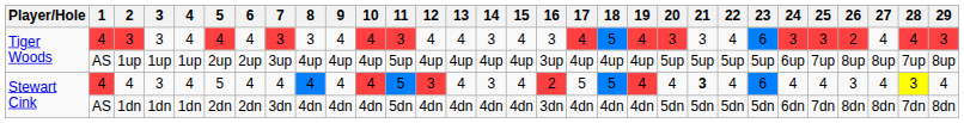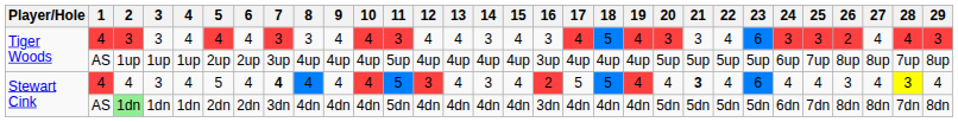row 4 | 7: normal -> bold
row 5 | 2: no background -> lightgreen background
